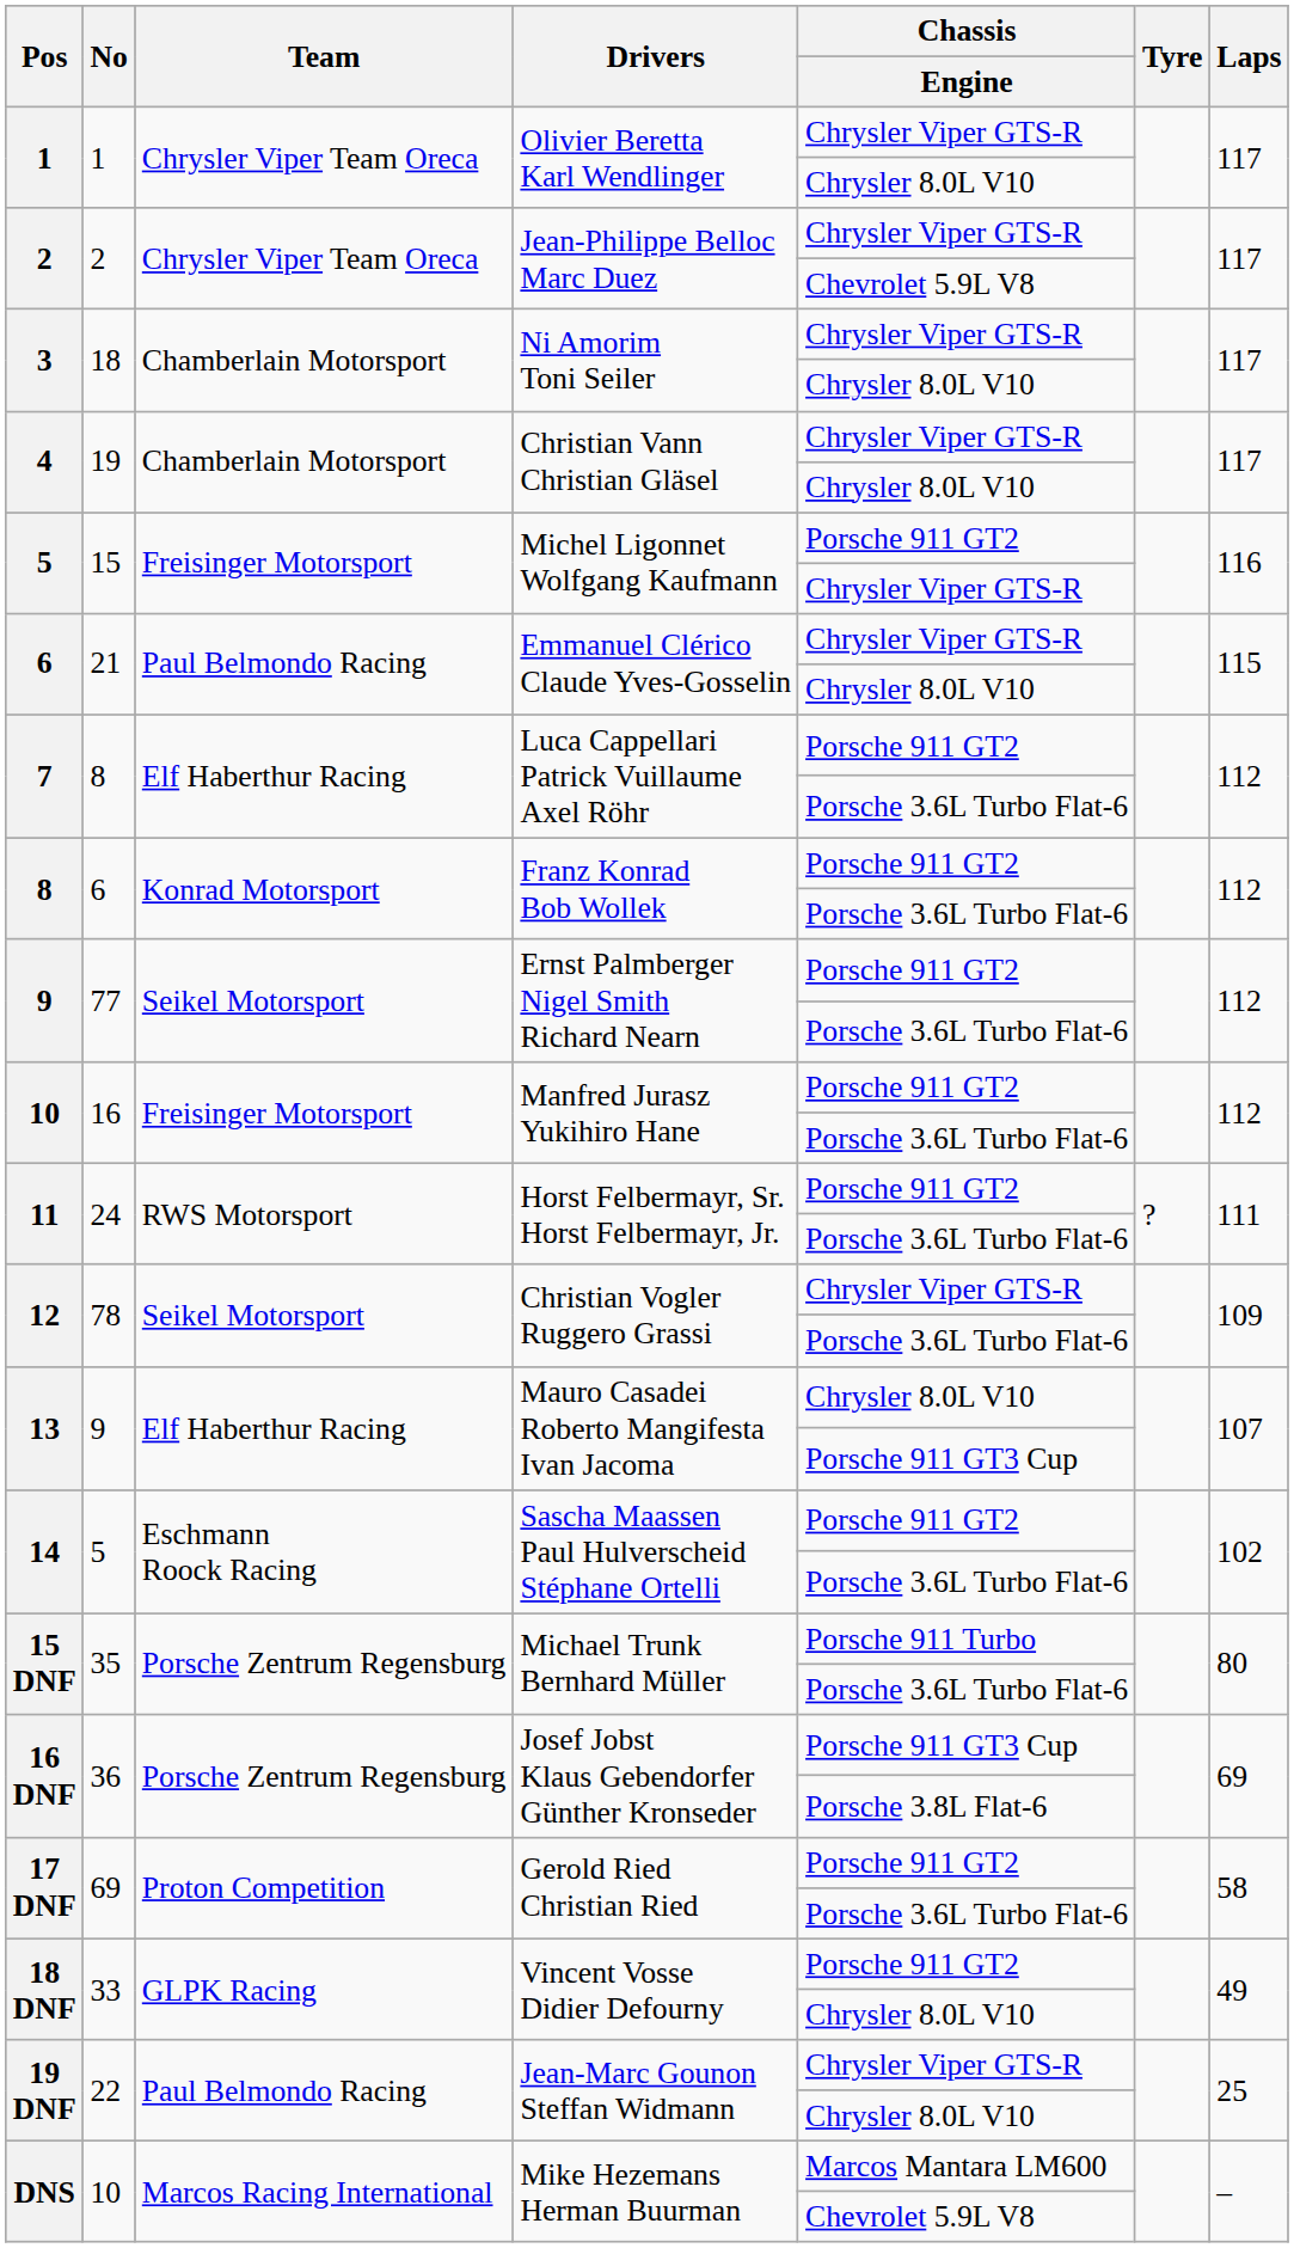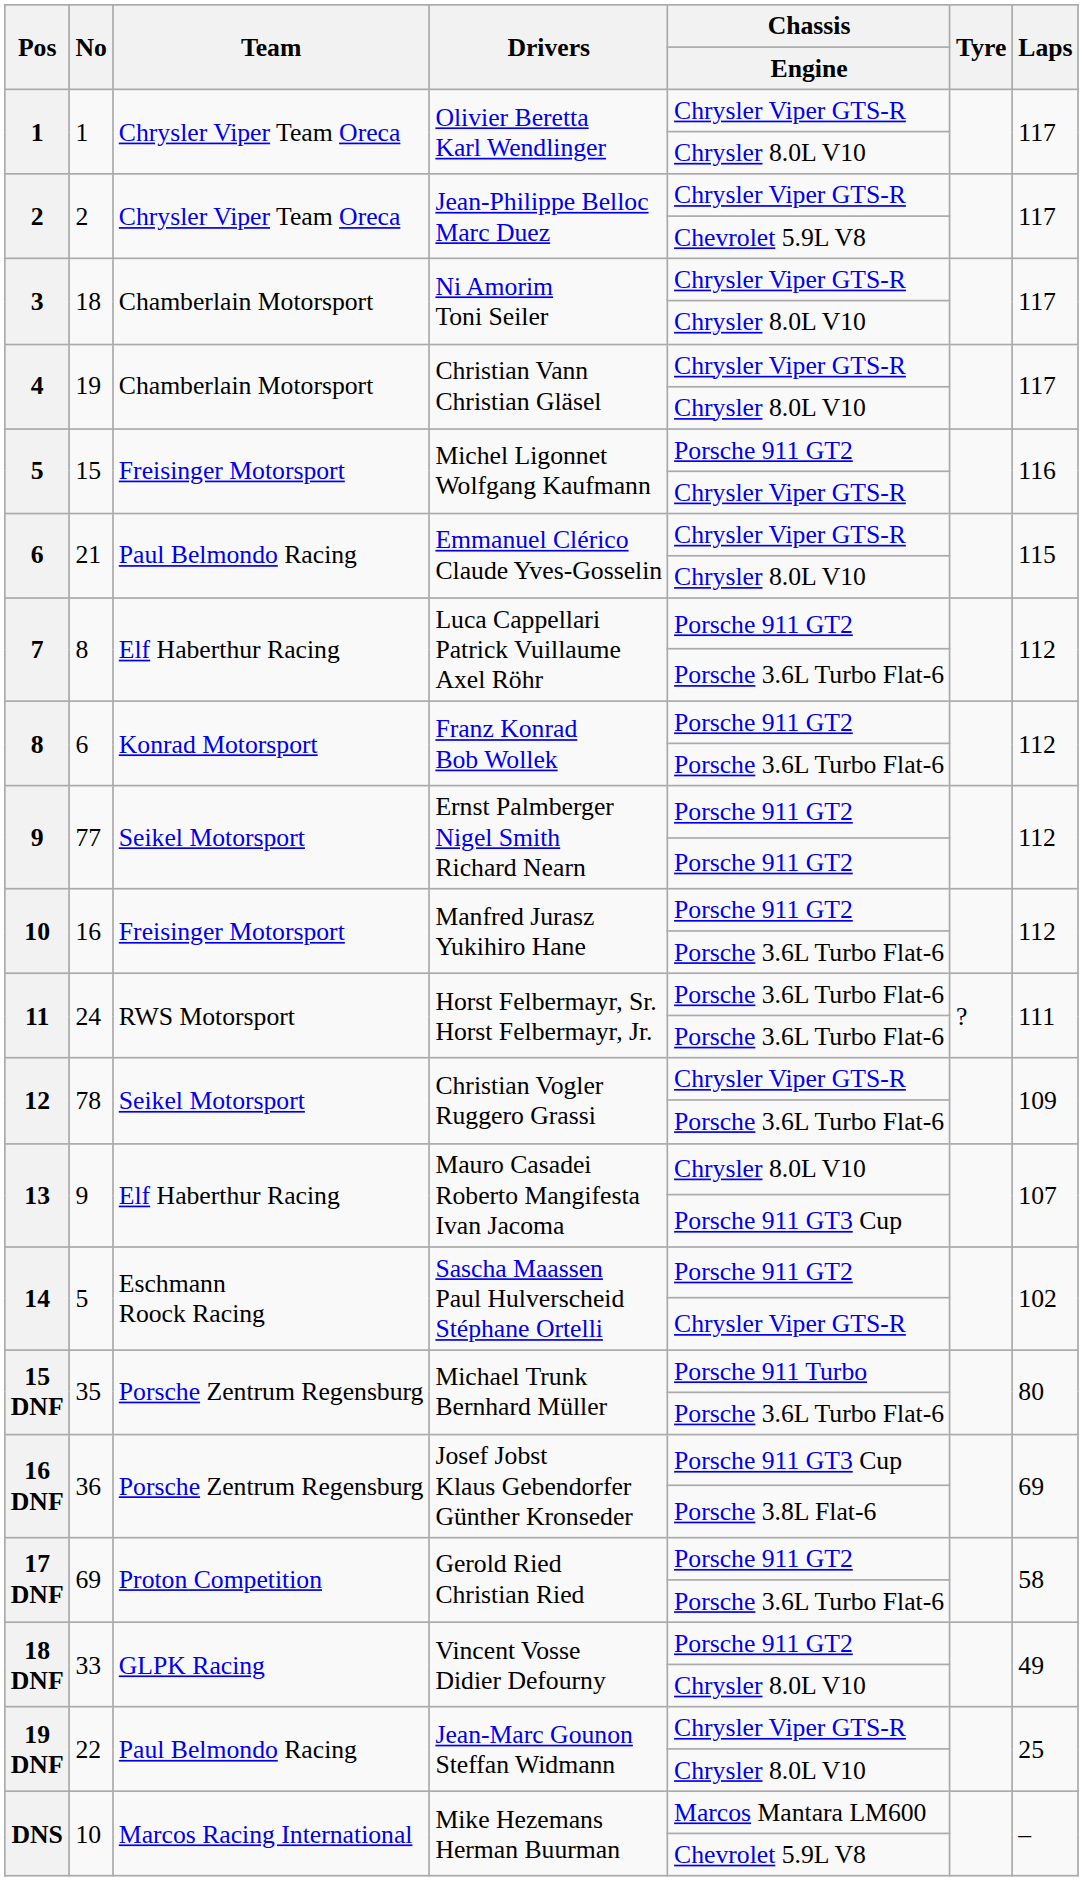row 20 | Chassis / Engine: Porsche 3.6L Turbo Flat-6 -> Porsche 911 GT2
row 23 | Chassis / Engine: Porsche 911 GT2 -> Porsche 3.6L Turbo Flat-6
row 30 | Chassis / Engine: Porsche 3.6L Turbo Flat-6 -> Chrysler Viper GTS-R
